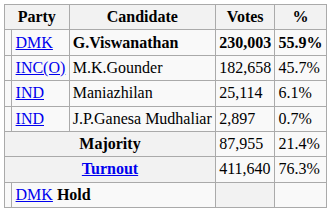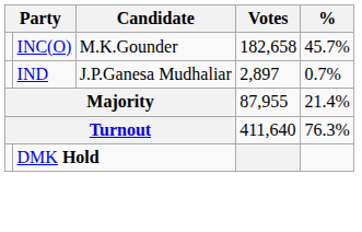- row: DMK | G.Viswanathan | 230,003 | 55.9%
- row: IND | Maniazhilan | 25,114 | 6.1%
